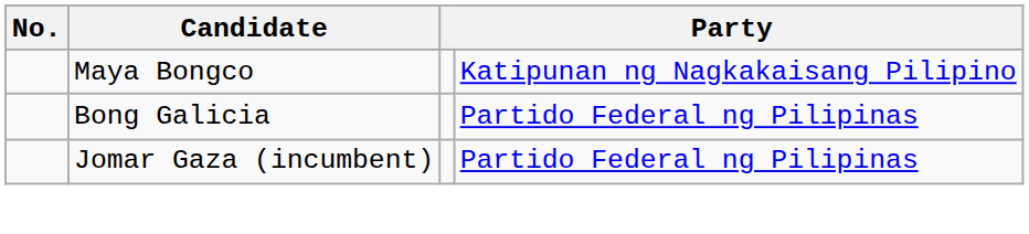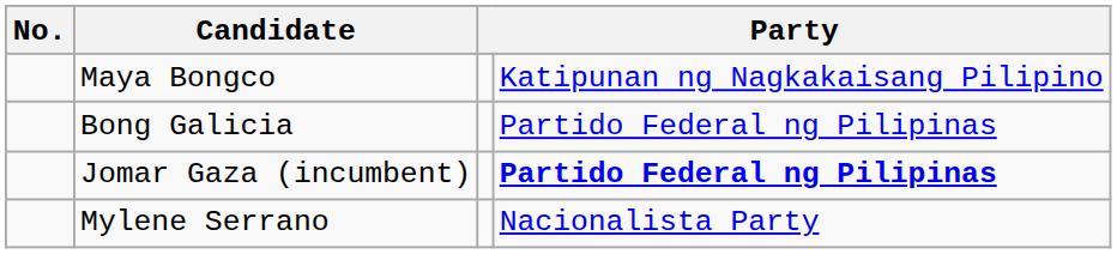Jomar Gaza (incumbent) | column 4: normal -> bold
+ row: Mylene Serrano | Nacionalista Party
